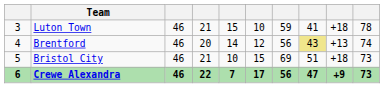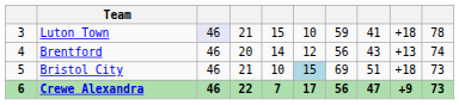Luton Town | column 3: no background -> lavender background
Brentford | column 8: khaki background -> no background
Bristol City | column 6: no background -> lightblue background
